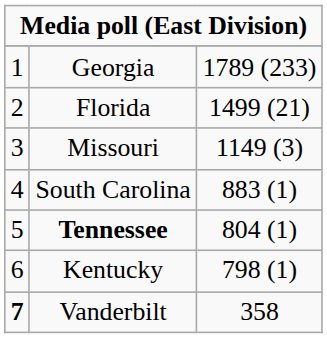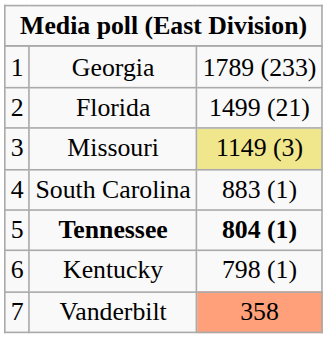Missouri | column 3: no background -> khaki background
Tennessee | column 3: normal -> bold
Vanderbilt | column 1: bold -> normal
Vanderbilt | column 3: no background -> lightsalmon background
